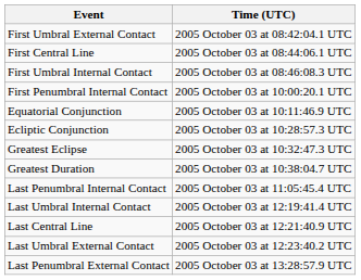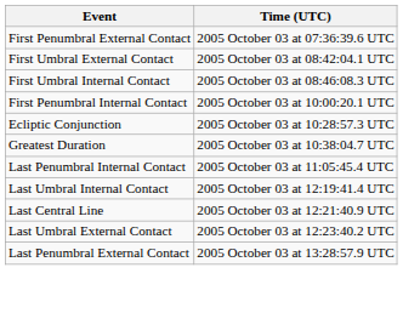+ row: First Penumbral External Contact | 2005 October 03 at 07:36:39.6 UTC
- row: First Central Line | 2005 October 03 at 08:44:06.1 UTC
- row: Equatorial Conjunction | 2005 October 03 at 10:11:46.9 UTC
- row: Greatest Eclipse | 2005 October 03 at 10:32:47.3 UTC
